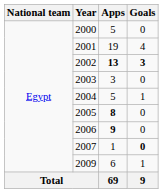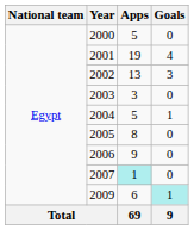2002 | Apps: bold -> normal
2002 | Goals: bold -> normal
2005 | Apps: bold -> normal
2006 | Apps: bold -> normal
2007 | Apps: no background -> paleturquoise background
2007 | Goals: bold -> normal
2009 | Goals: no background -> paleturquoise background
